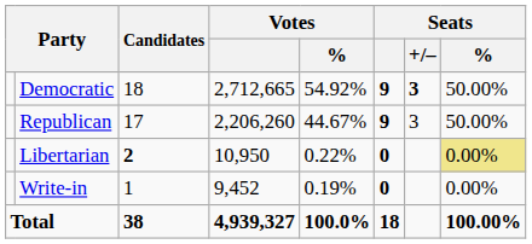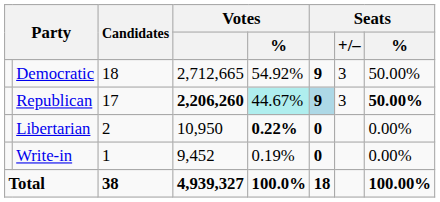Democratic | Seats / +/–: bold -> normal
Republican | Votes: normal -> bold
Republican | Votes / %: no background -> paleturquoise background
Republican | Seats: no background -> lightblue background
Republican | Seats / %: normal -> bold
Libertarian | Candidates: bold -> normal
Libertarian | Votes / %: normal -> bold
Libertarian | Seats / %: khaki background -> no background
